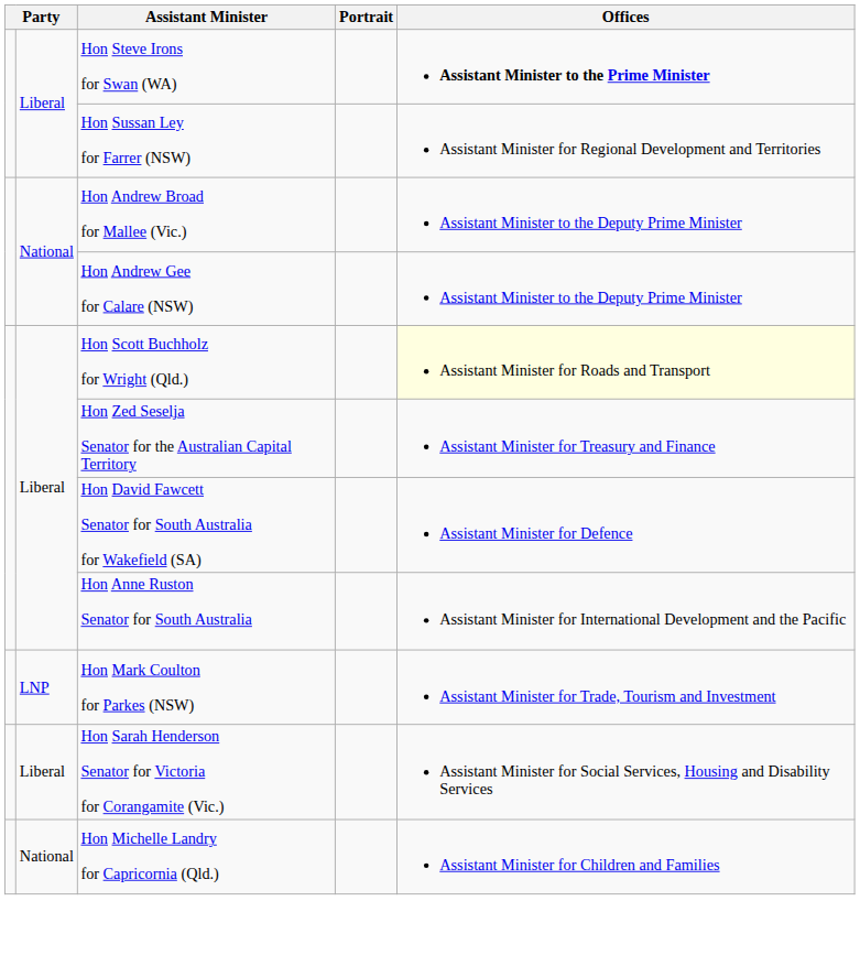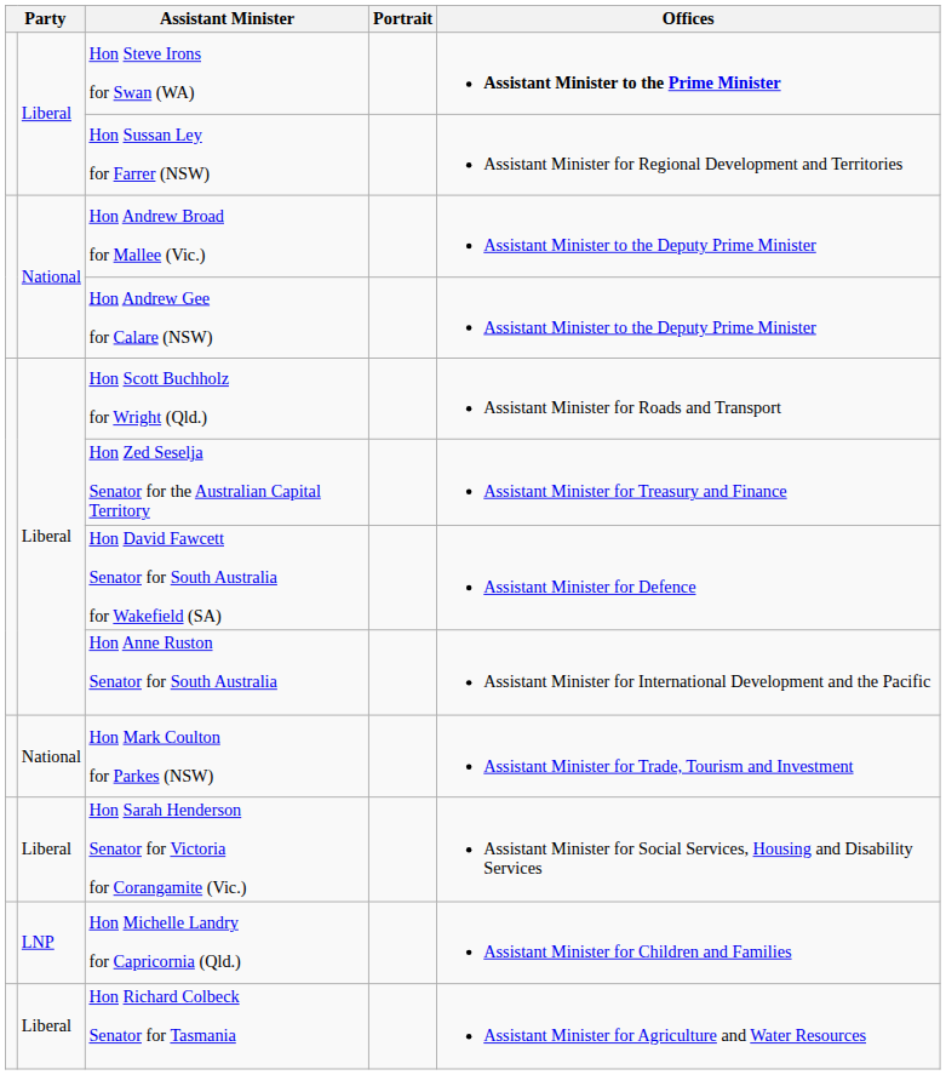Hon Scott Buchholz for Wright (Qld.) | Offices: lightyellow background -> no background
Hon Mark Coulton for Parkes (NSW) | column 2: LNP -> National
Hon Michelle Landry for Capricornia (Qld.) | column 2: National -> LNP
+ row: Liberal | Hon Richard Colbeck Senator for Tasmania | Assistant Minister for Agriculture and Water Resources
